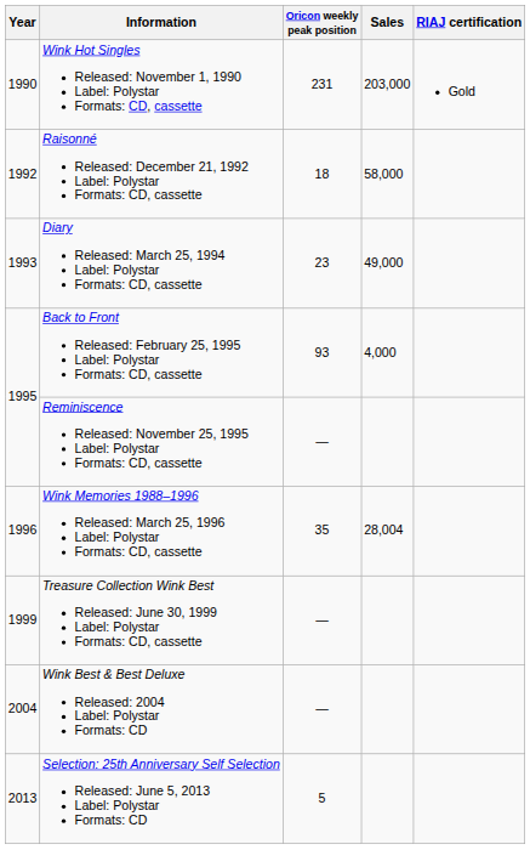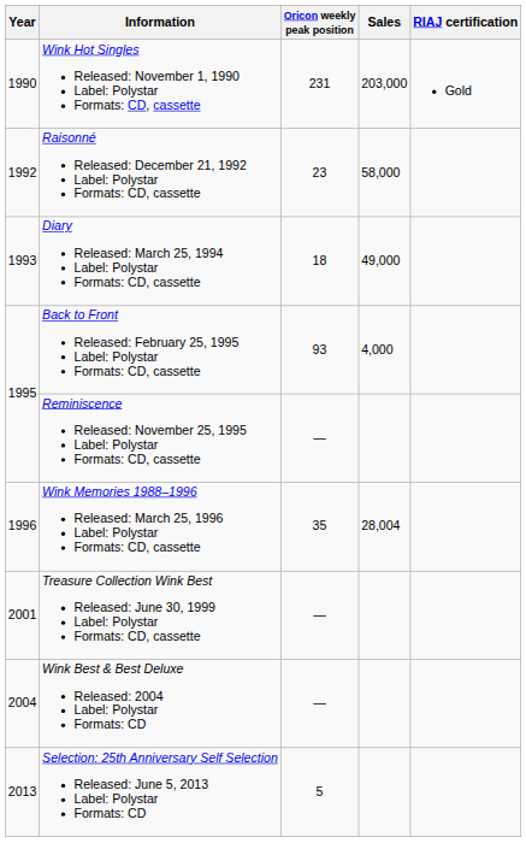row 3 | Oricon weekly peak position: 18 -> 23
row 4 | Oricon weekly peak position: 23 -> 18
row 8 | Year: 1999 -> 2001
